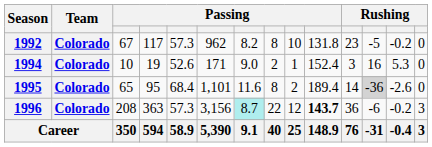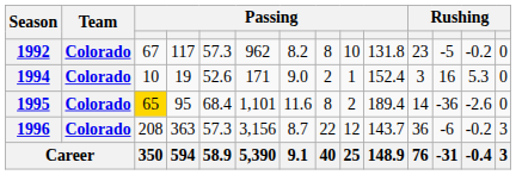1995 | column 3: no background -> gold background
1995 | column 12: lightgrey background -> no background
1996 | column 7: paleturquoise background -> no background
1996 | column 10: bold -> normal
